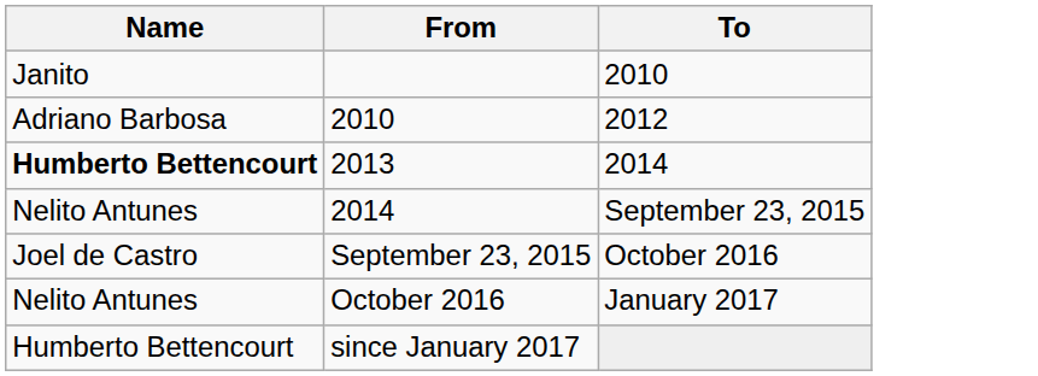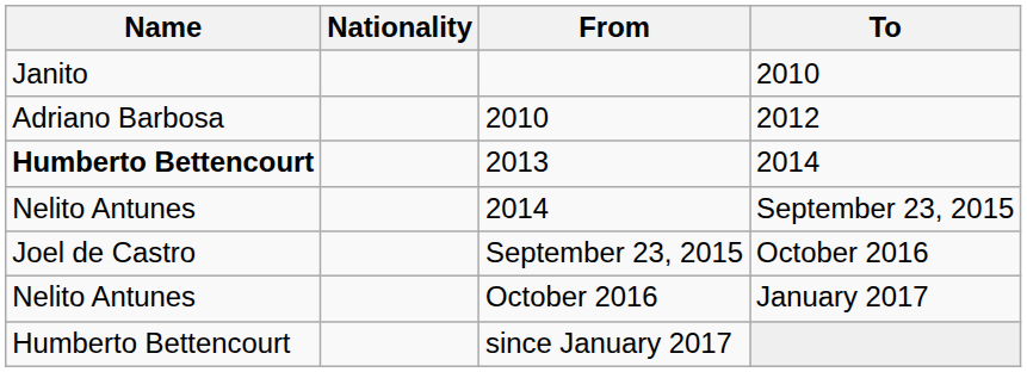+ column: Nationality
